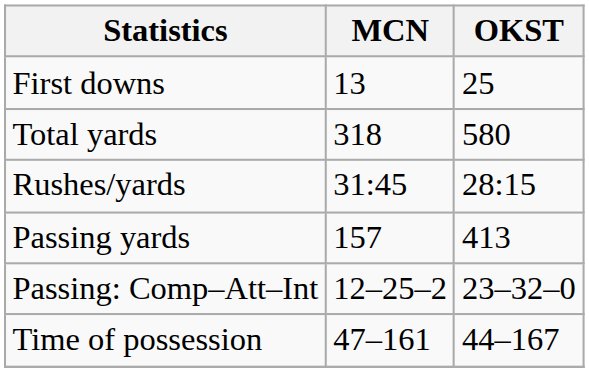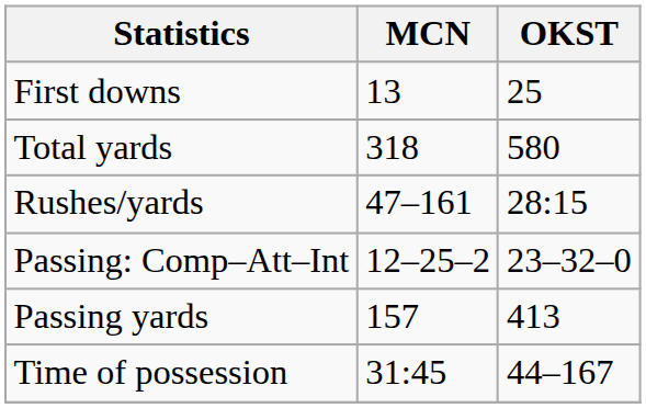Rushes/yards | MCN: 31:45 -> 47–161
rows swapped: Passing yards <-> Passing: Comp–Att–Int
Time of possession | MCN: 47–161 -> 31:45
